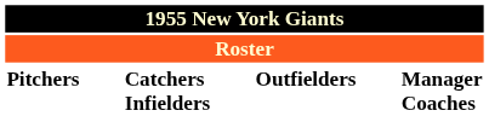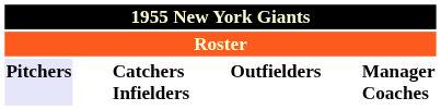Pitchers | column 1: no background -> lavender background
